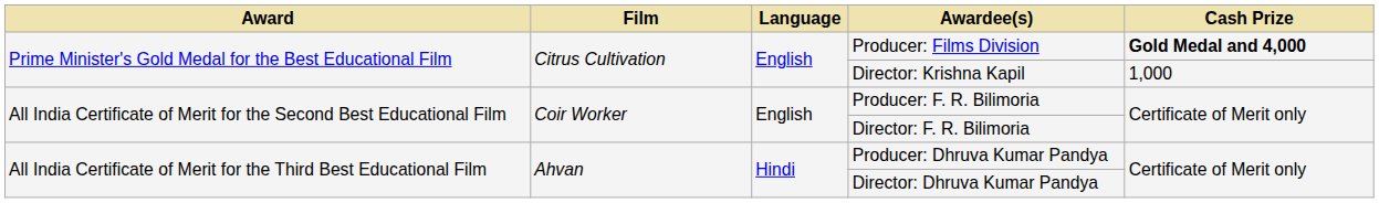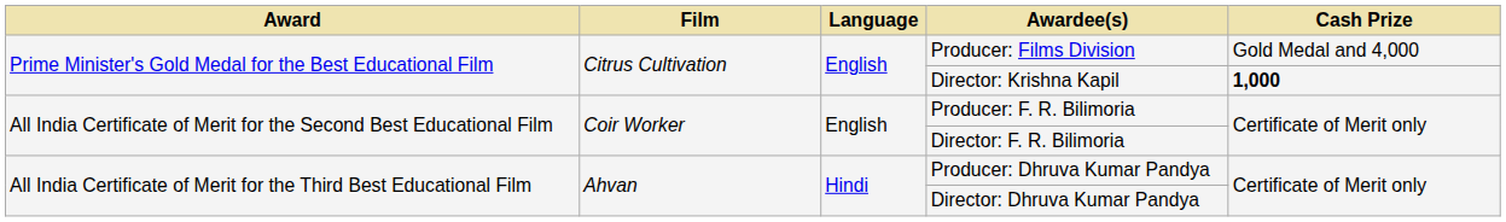Producer: Films Division | Cash Prize: bold -> normal
Director: Krishna Kapil | Cash Prize: normal -> bold
